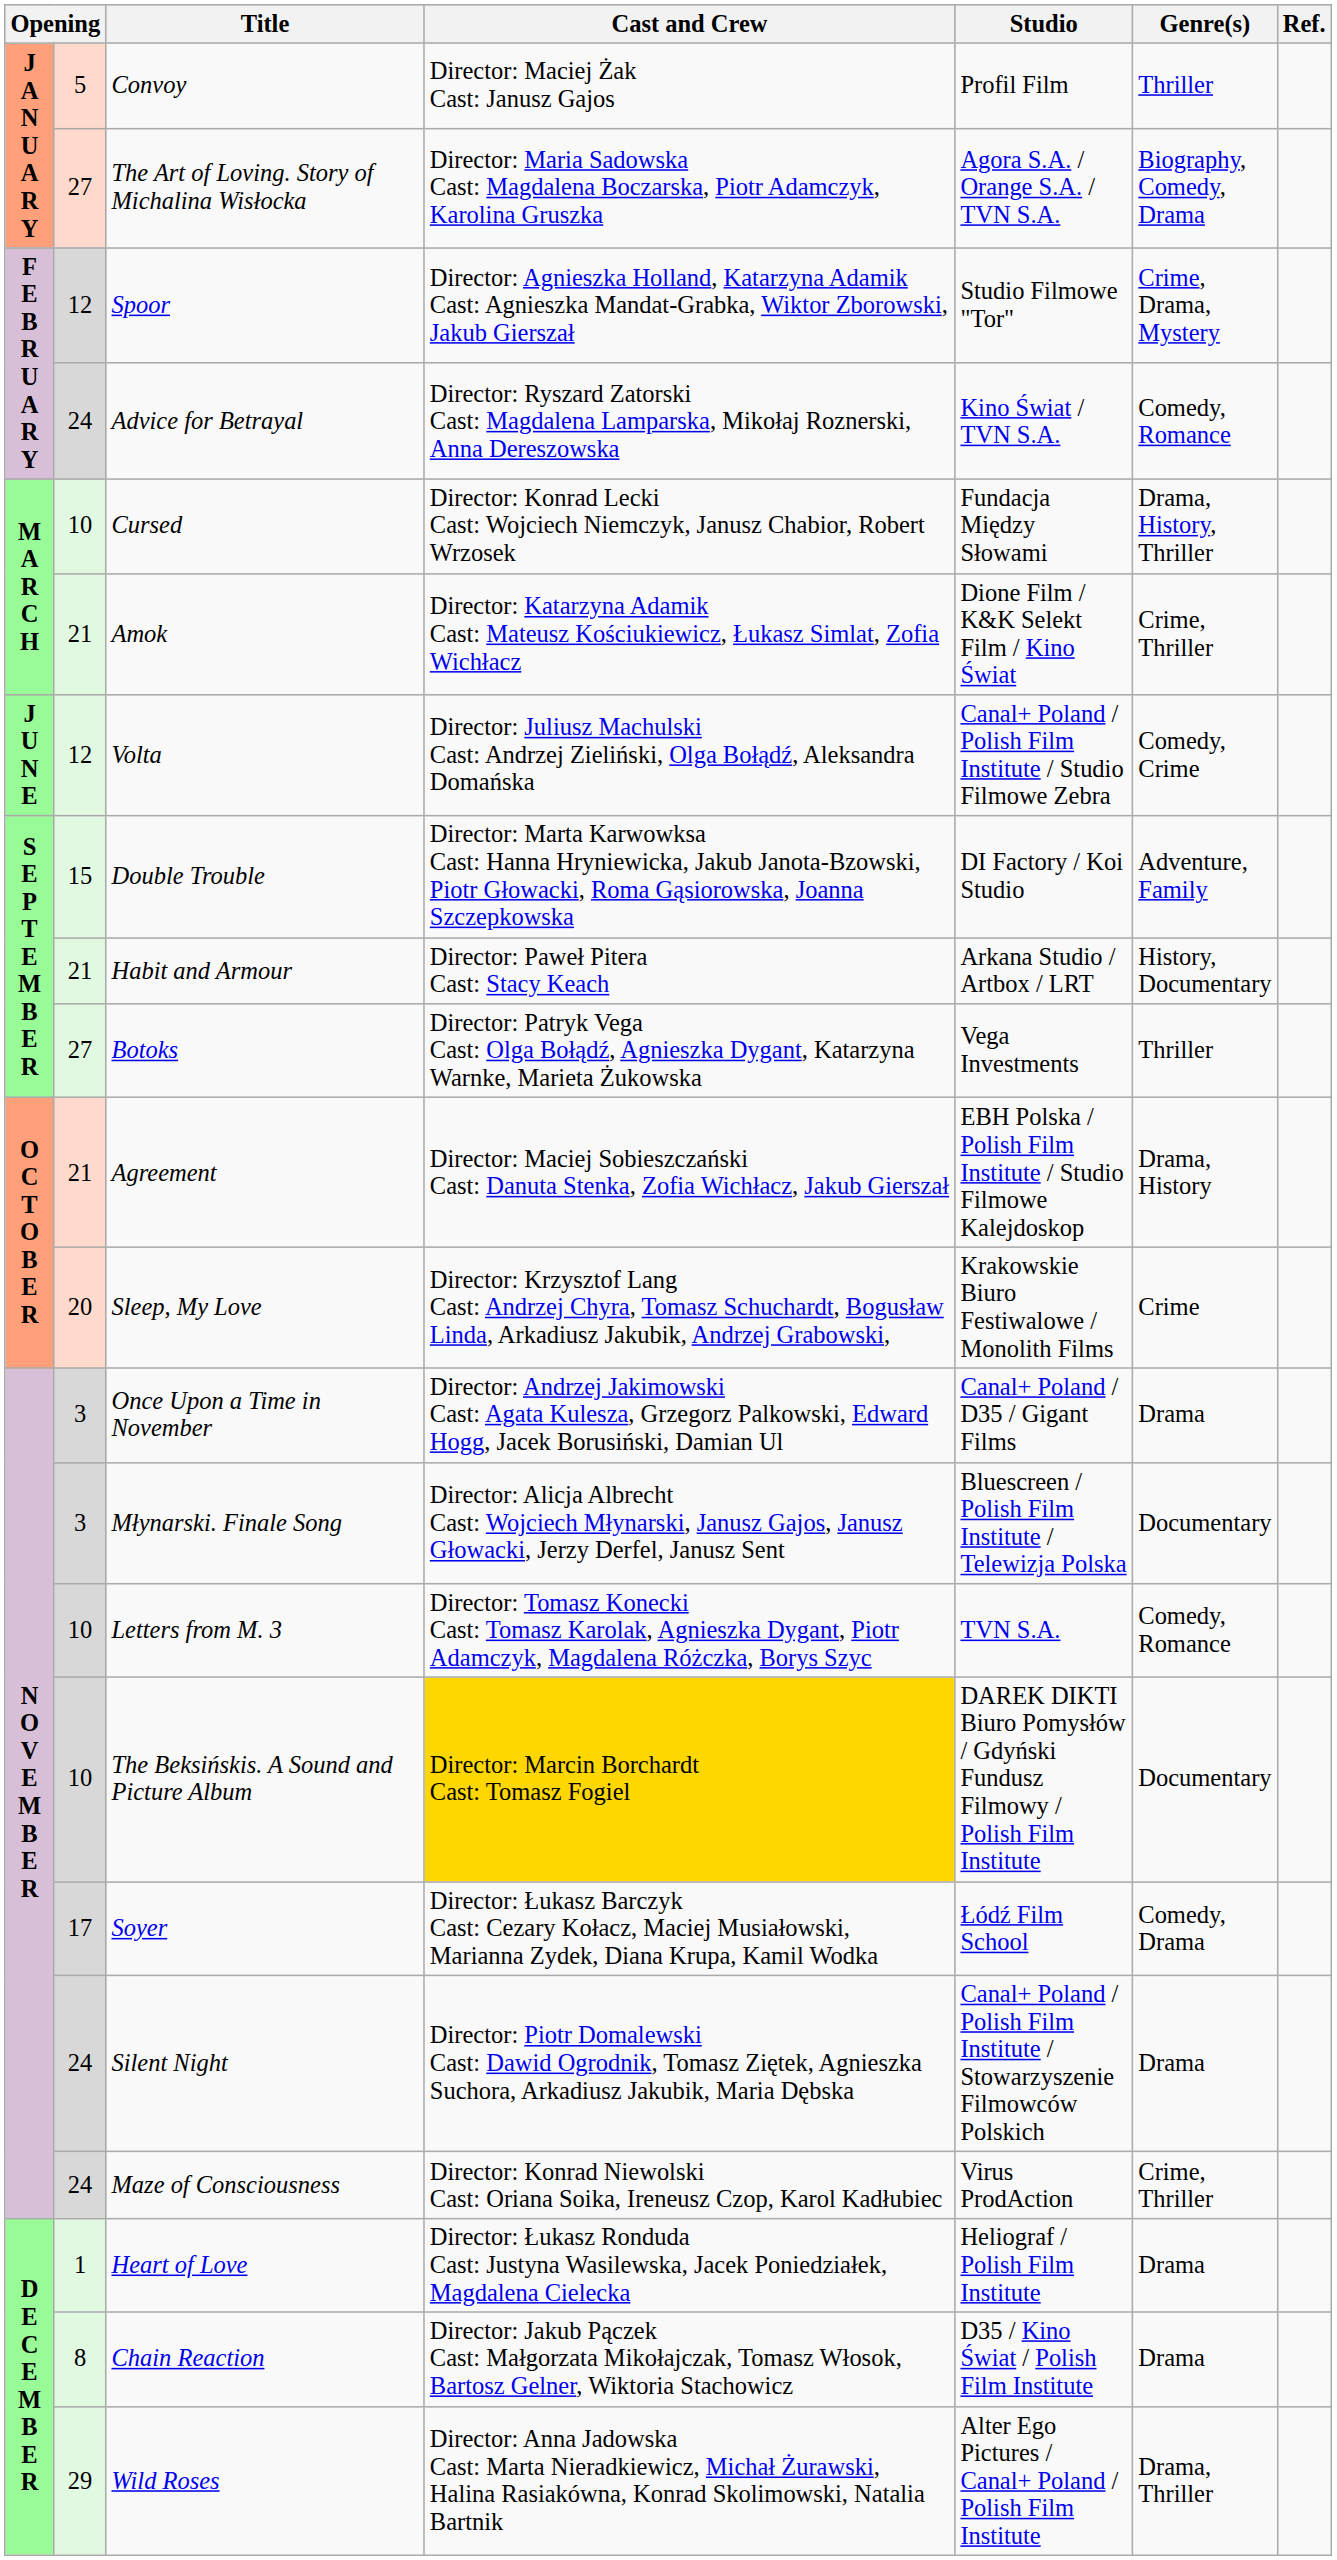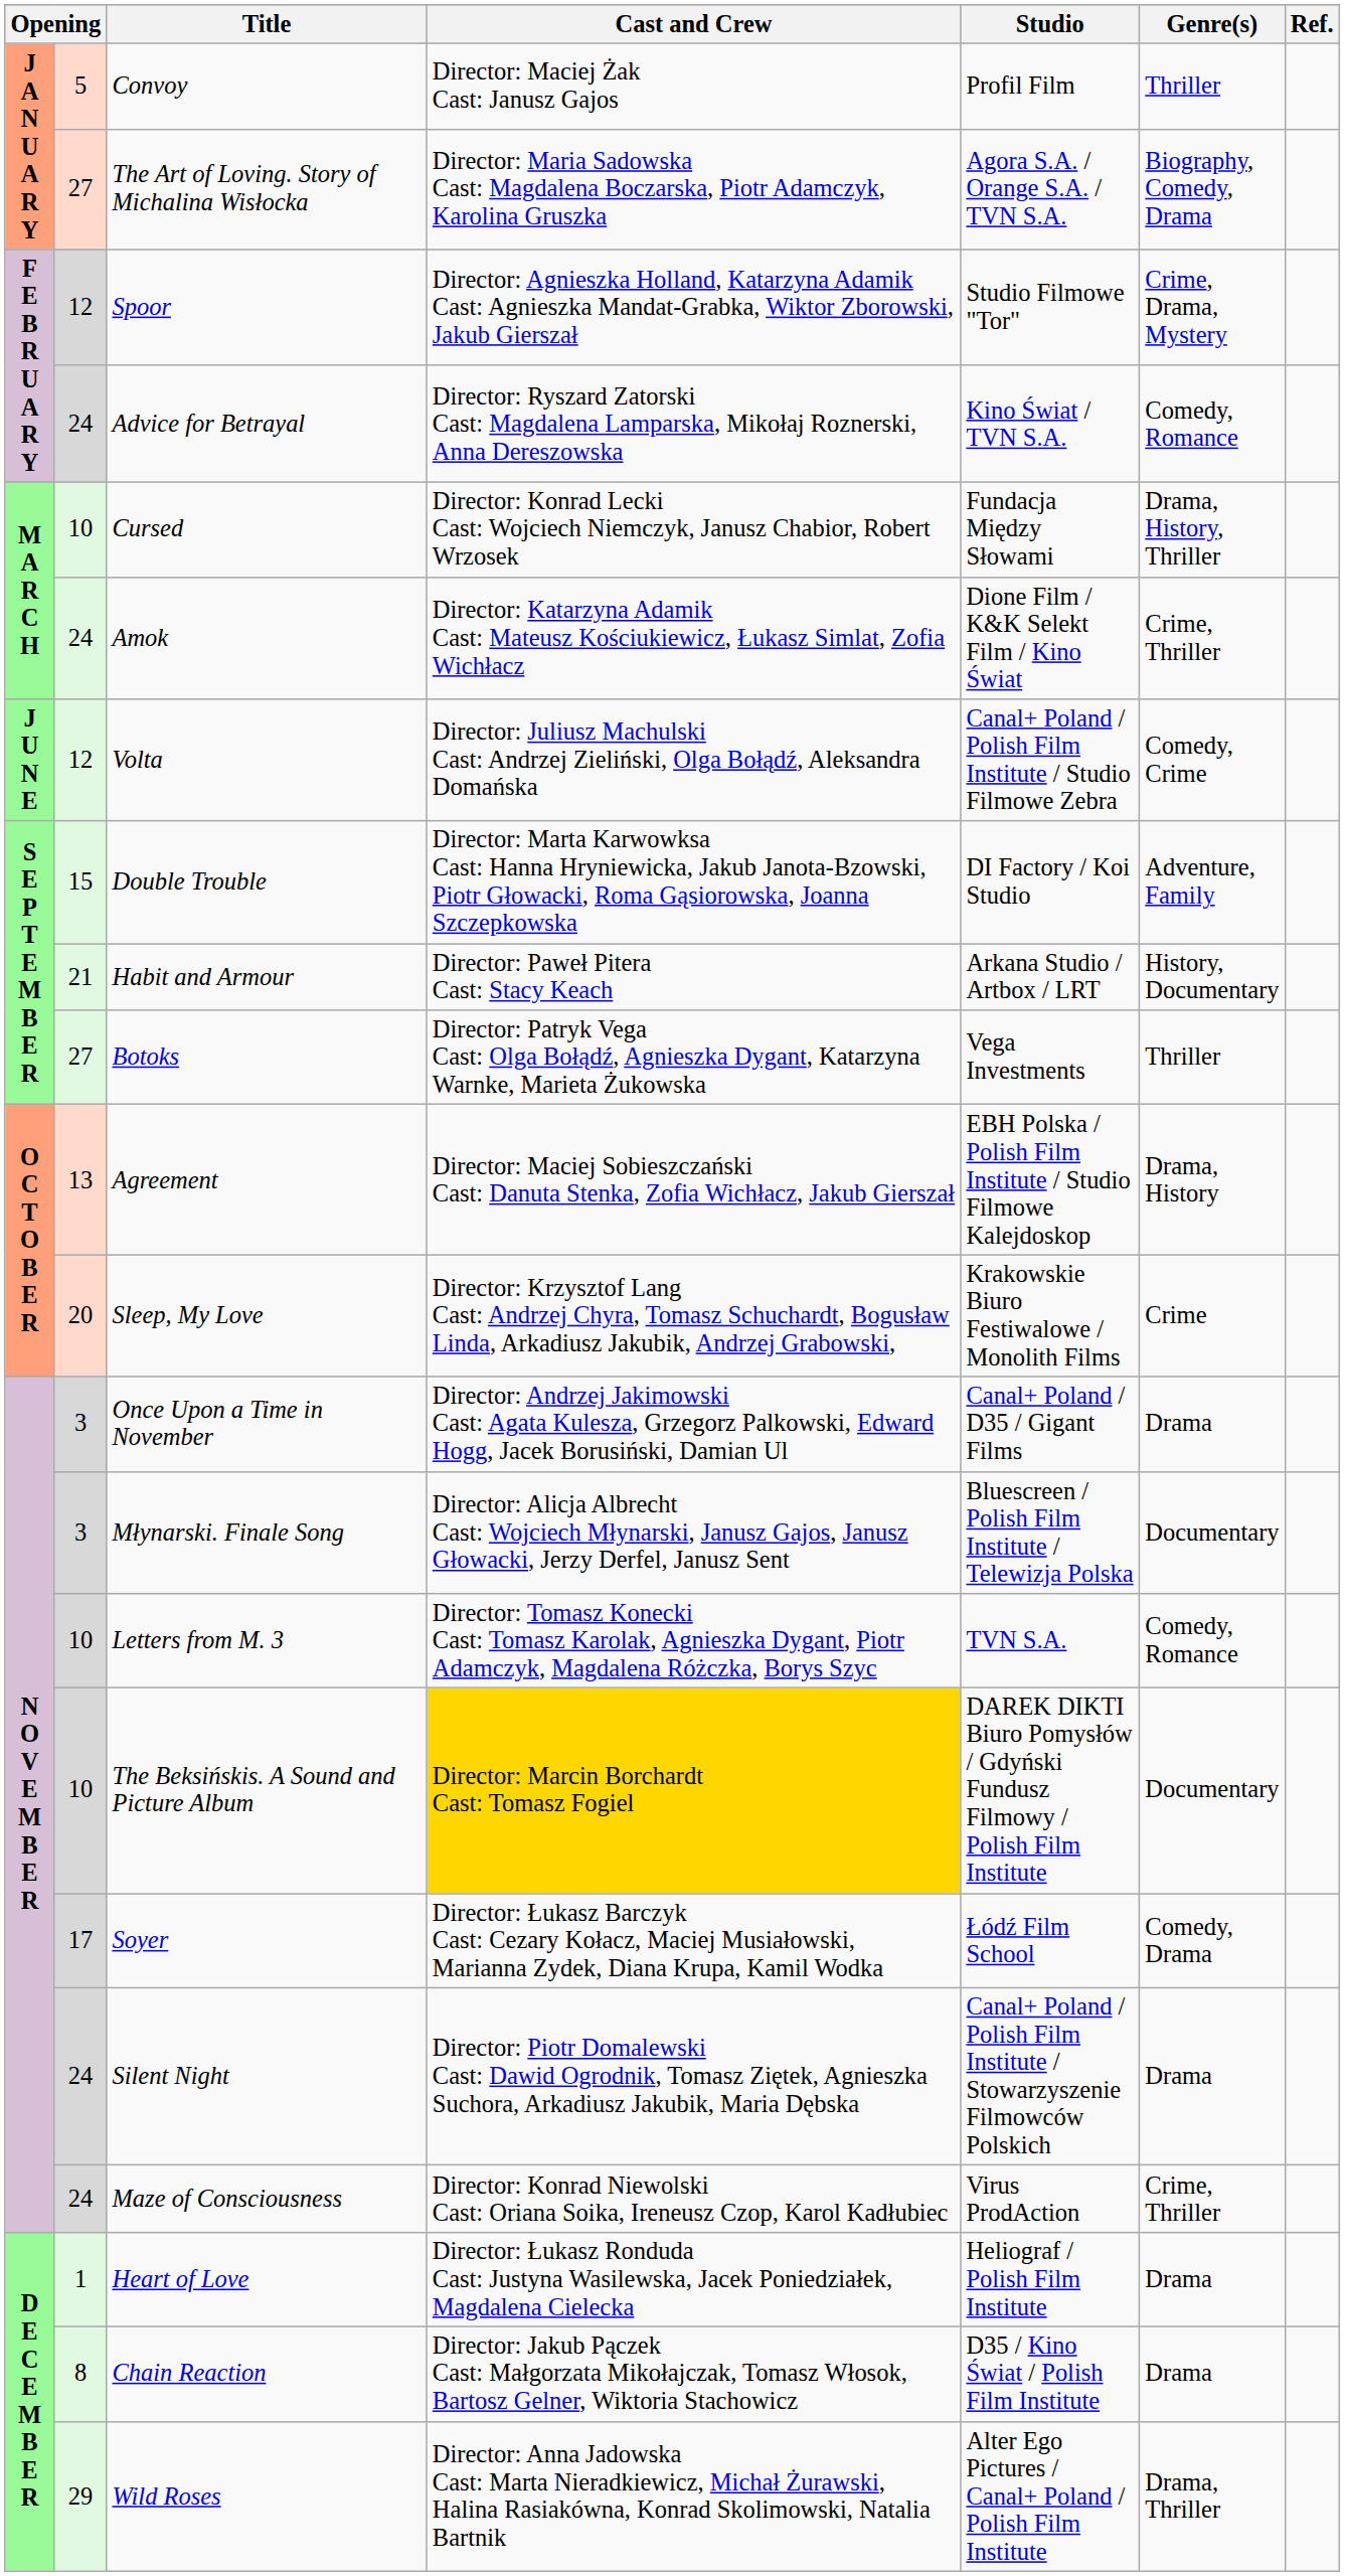Amok | column 2: 21 -> 24
Agreement | column 2: 21 -> 13
